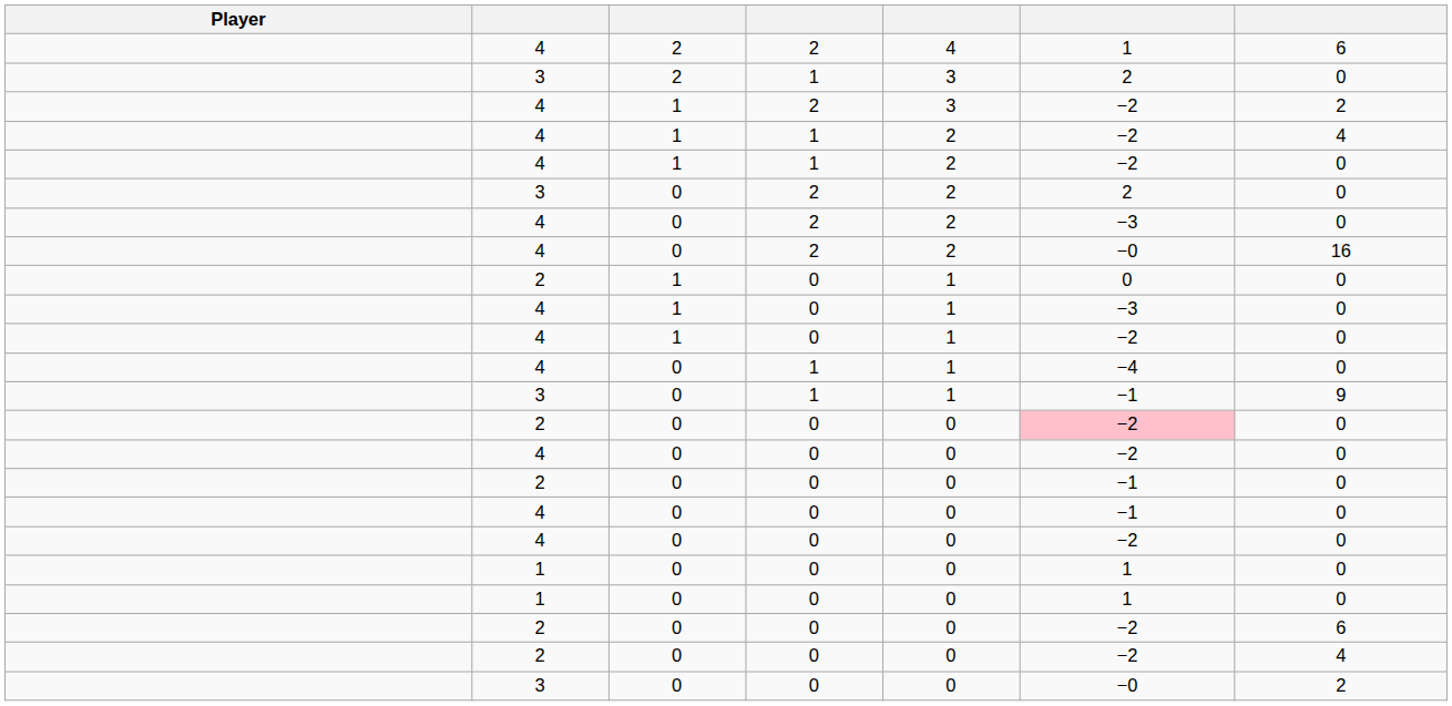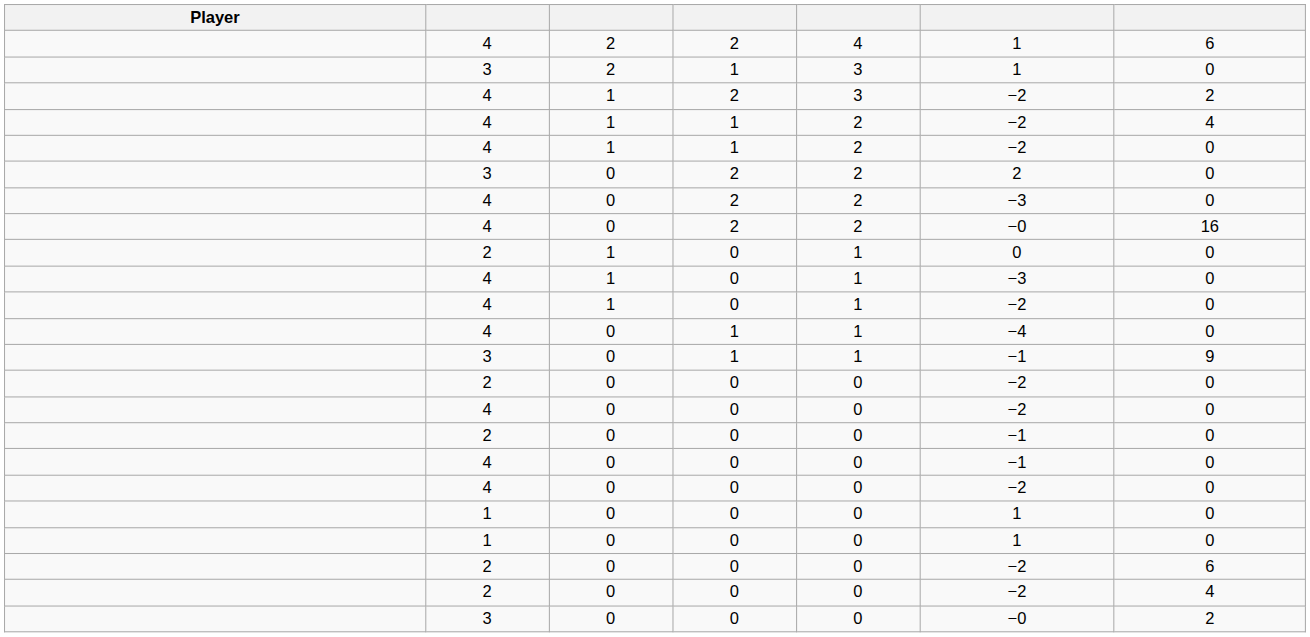row 3 | column 6: 2 -> 1
row 15 | column 6: pink background -> no background
